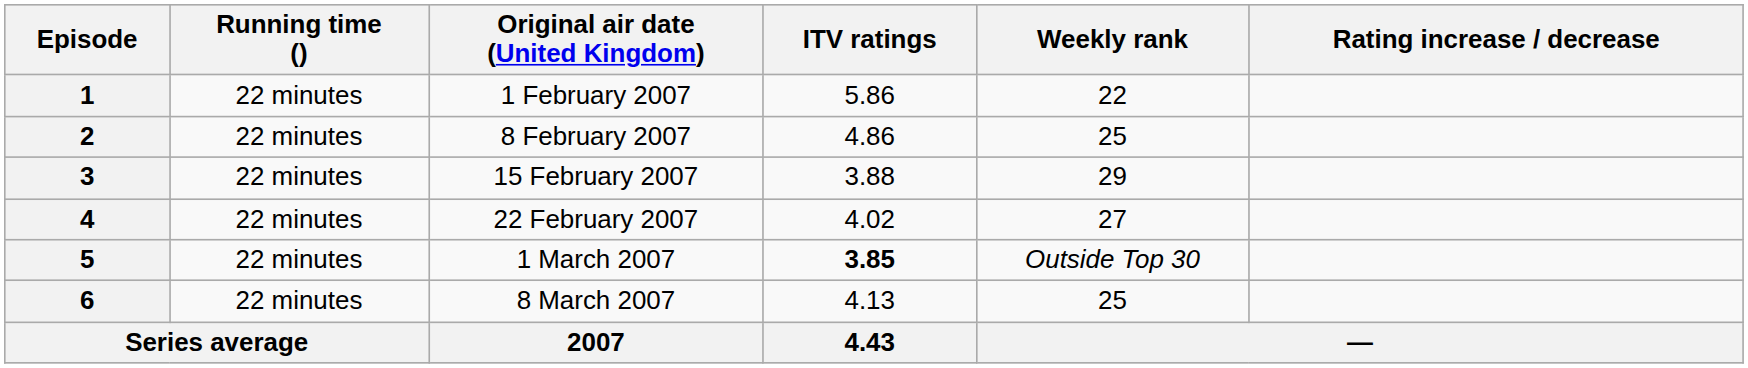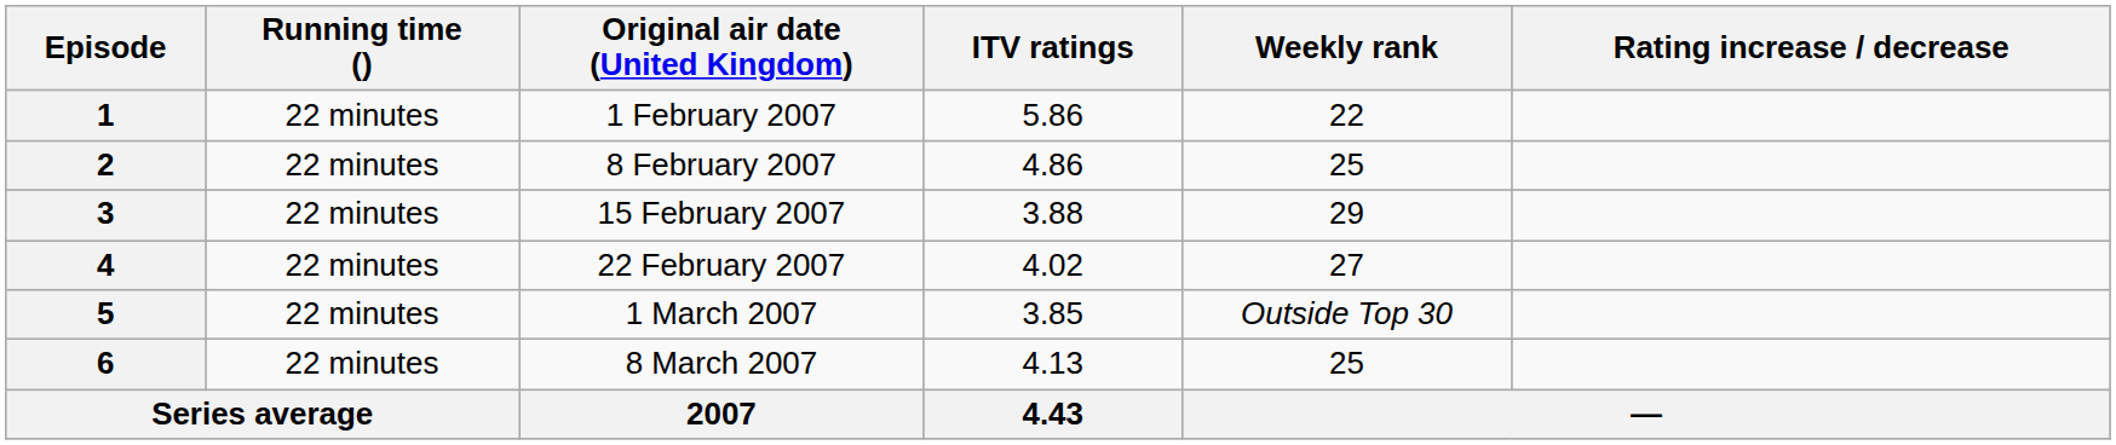5 | ITV ratings: bold -> normal
